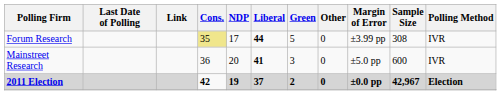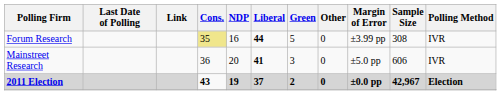Forum Research | NDP: 17 -> 16
Mainstreet Research | Sample Size: 600 -> 606
2011 Election | Cons.: 42 -> 43
